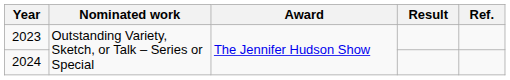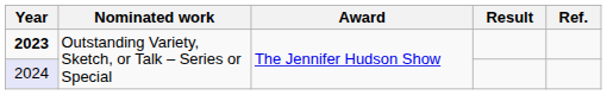2023 | Year: normal -> bold
2024 | Year: no background -> lavender background
